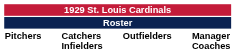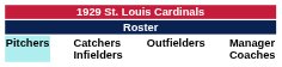Pitchers | column 1: no background -> paleturquoise background
